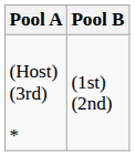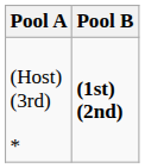(Host) (3rd) * | Pool B: normal -> bold
